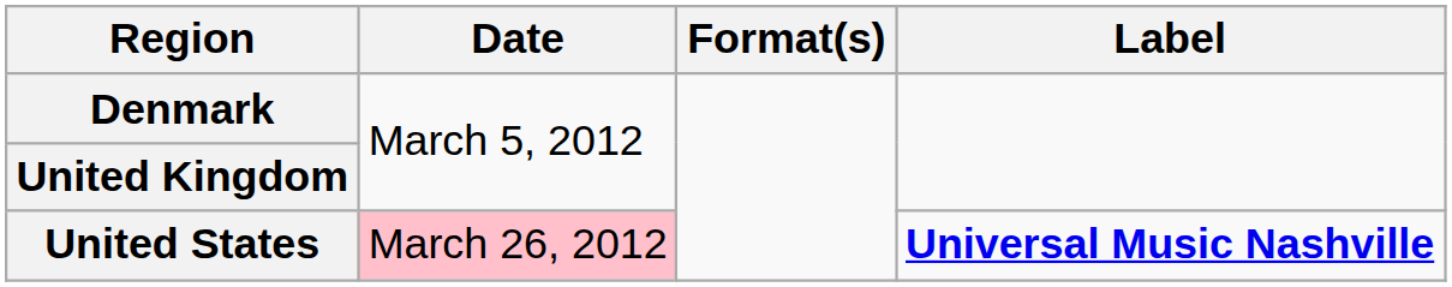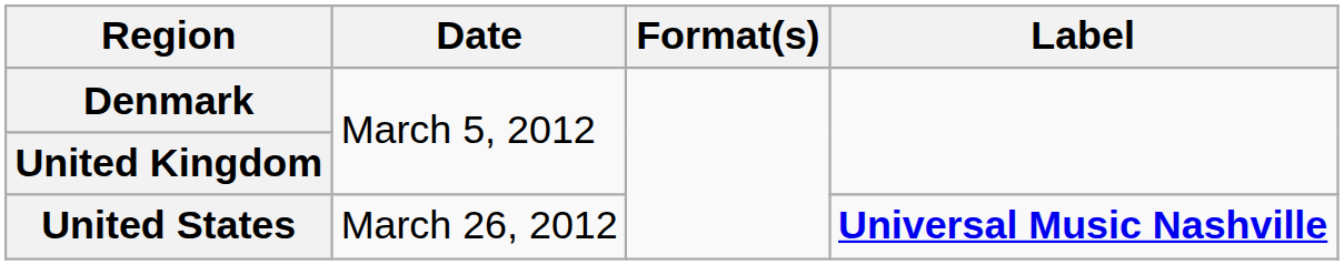United States | Date: pink background -> no background
